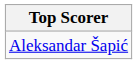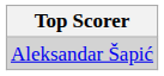row 2 | column 1: no background -> lightgrey background
